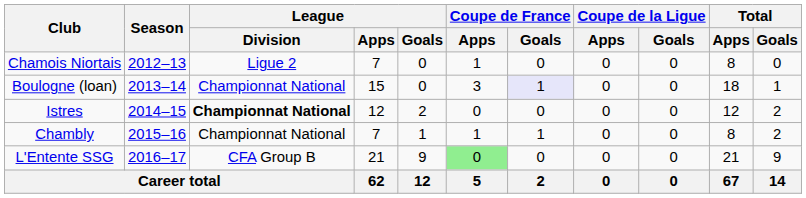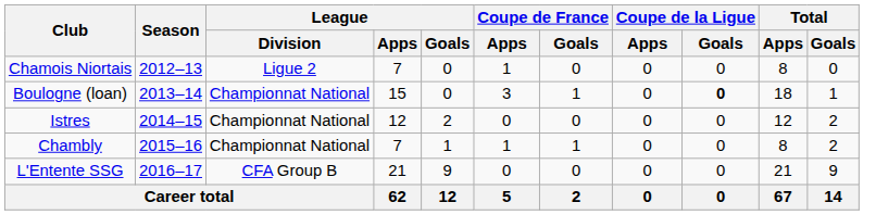Boulogne (loan) | Coupe de France / Goals: lavender background -> no background
Boulogne (loan) | Coupe de la Ligue / Goals: normal -> bold
Istres | League / Division: bold -> normal
L'Entente SSG | Coupe de France / Apps: lightgreen background -> no background
